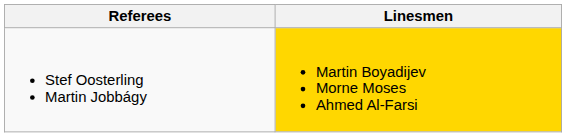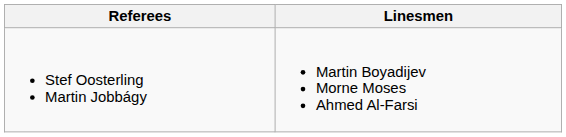Stef Oosterling Martin Jobbágy | Linesmen: gold background -> no background
